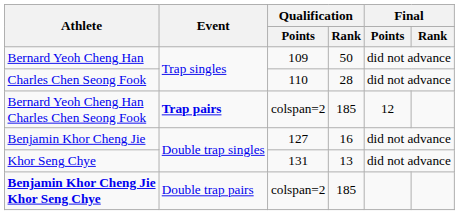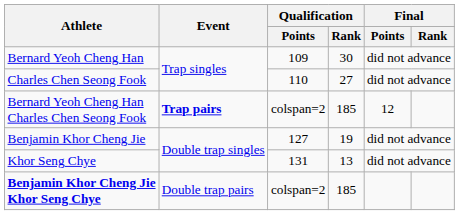Bernard Yeoh Cheng Han | Qualification / Rank: 50 -> 30
Charles Chen Seong Fook | Qualification / Rank: 28 -> 27
Benjamin Khor Cheng Jie | Qualification / Rank: 16 -> 19
